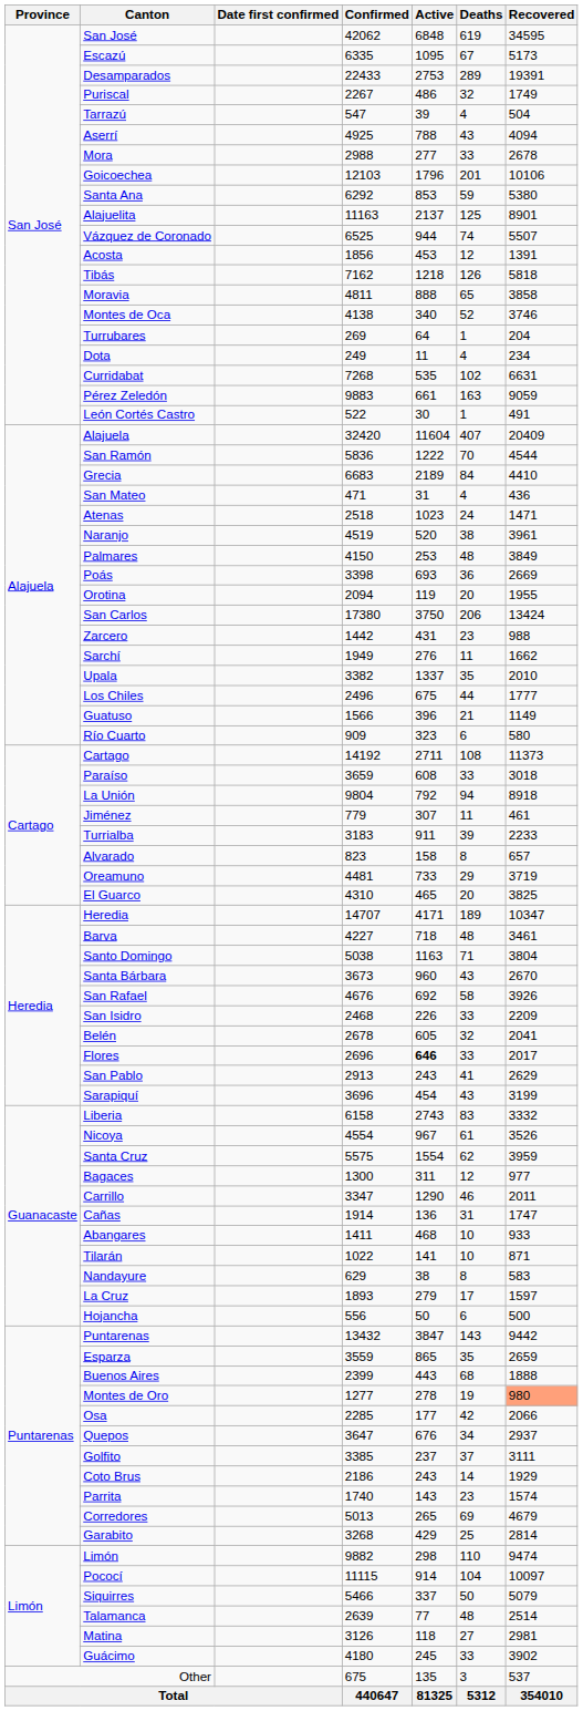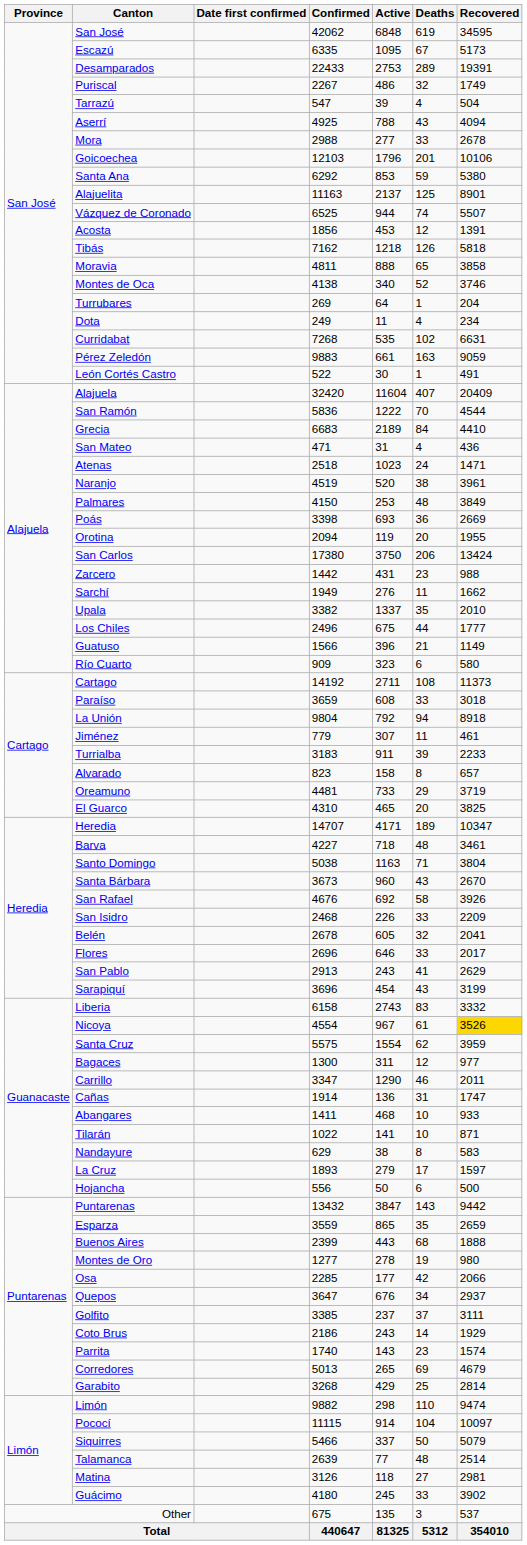Flores | Active: bold -> normal
Nicoya | Recovered: no background -> gold background
Montes de Oro | Recovered: lightsalmon background -> no background
